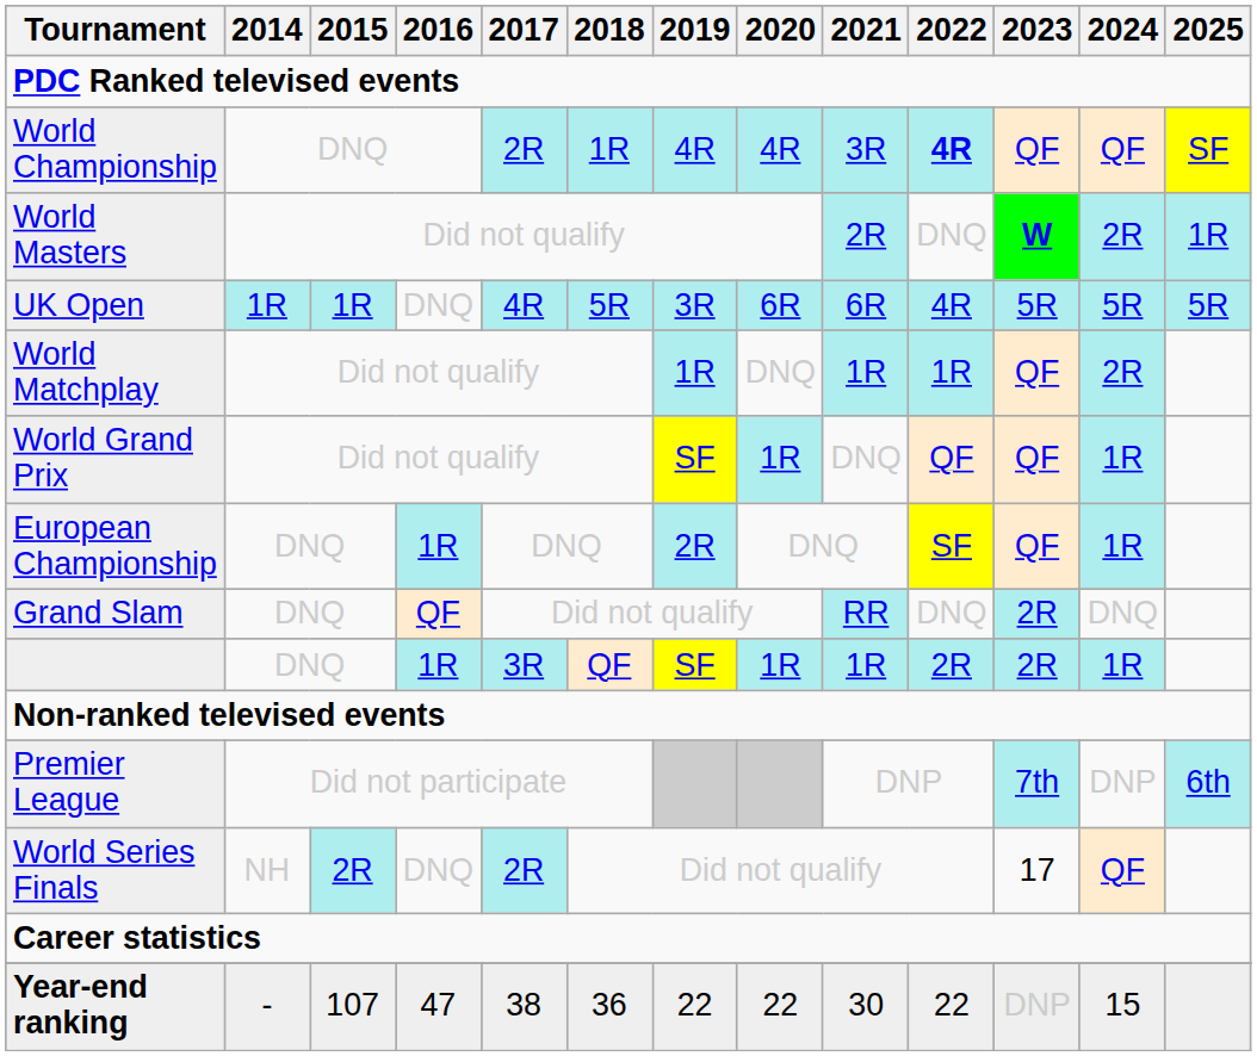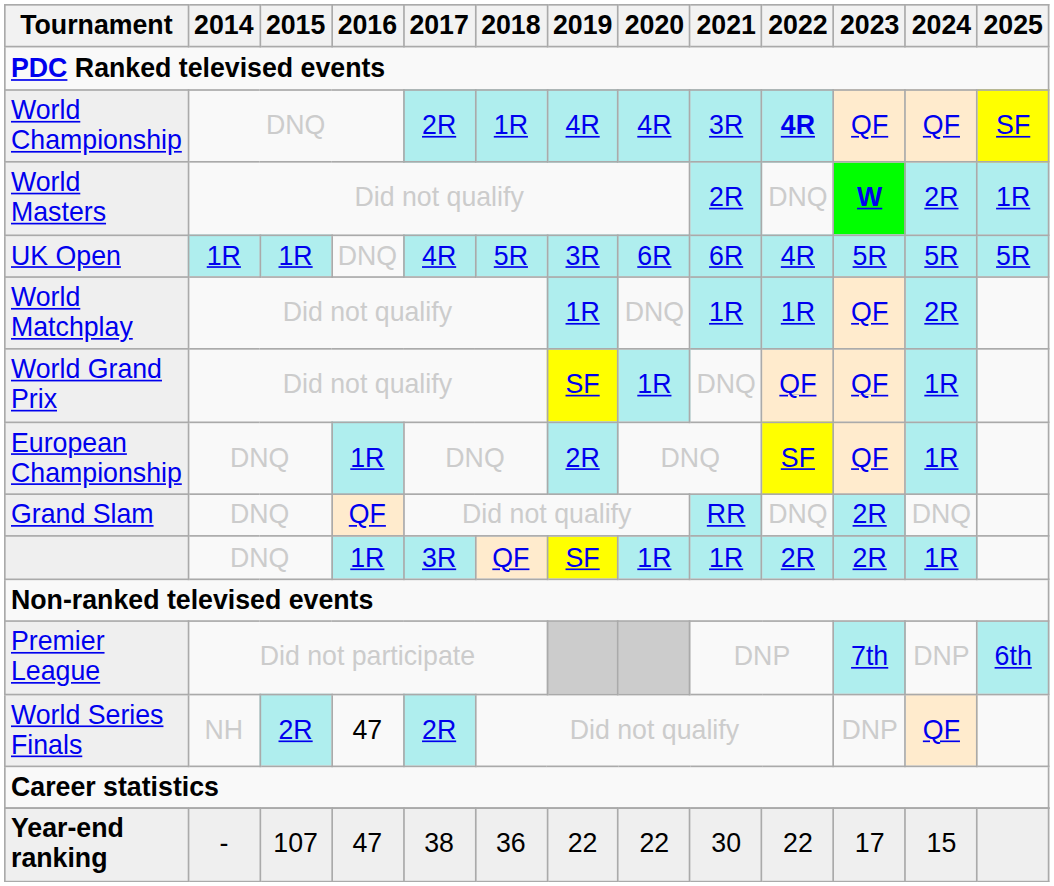World Series Finals | 2016: DNQ -> 47
World Series Finals | 2023: 17 -> DNP
Year-end ranking | 2023: DNP -> 17
